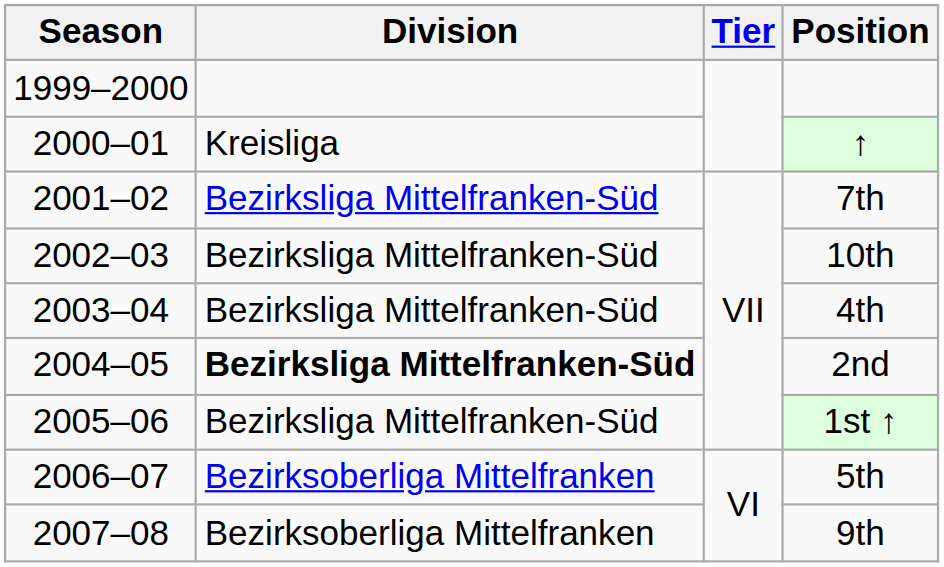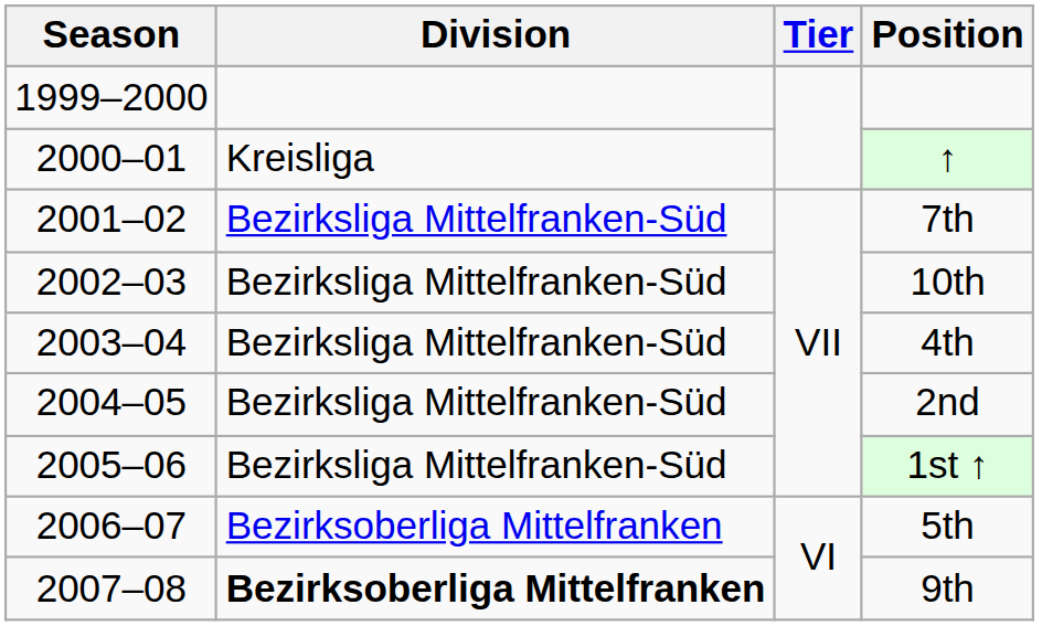2nd | Division: bold -> normal
9th | Division: normal -> bold
